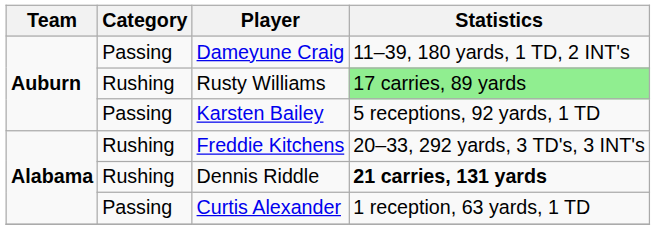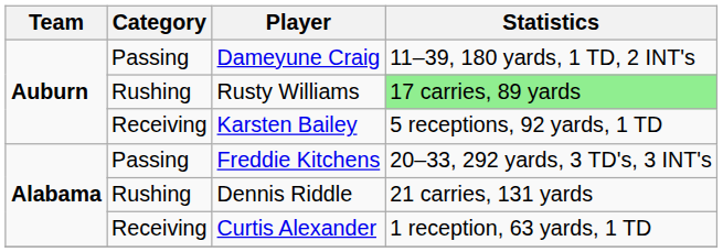Karsten Bailey | Category: Passing -> Receiving
Freddie Kitchens | Category: Rushing -> Passing
Dennis Riddle | Statistics: bold -> normal
Curtis Alexander | Category: Passing -> Receiving
